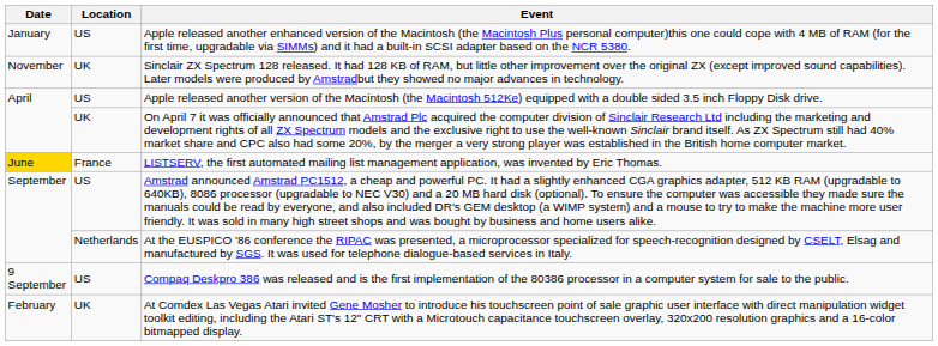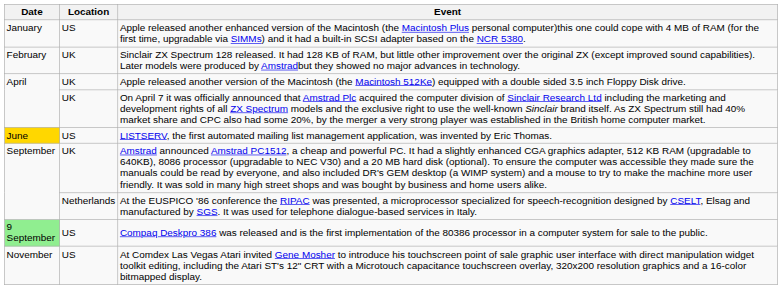row 3 | Date: November -> February
row 4 | Location: US -> UK
row 6 | Location: France -> US
row 7 | Location: US -> UK
row 9 | Date: no background -> lightgreen background
row 10 | Date: February -> November
row 10 | Location: UK -> US
